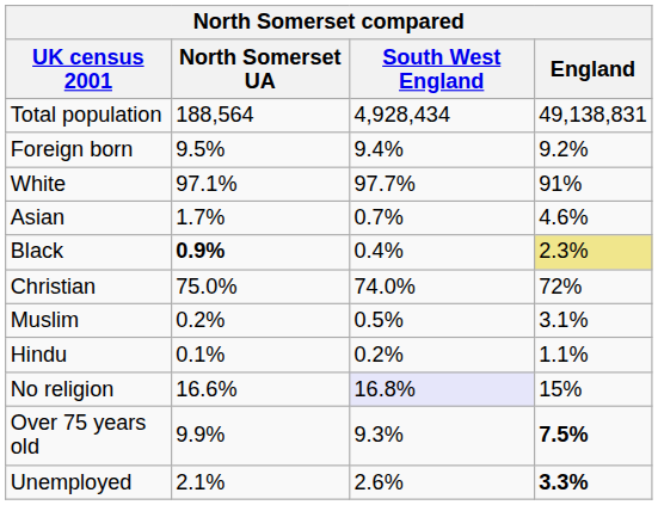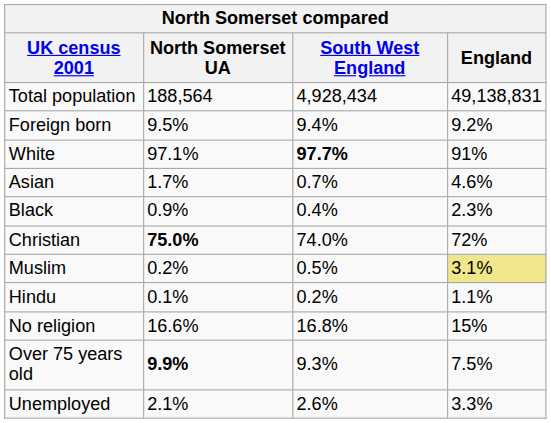White | South West England: normal -> bold
Black | North Somerset UA: bold -> normal
Black | England: khaki background -> no background
Christian | North Somerset UA: normal -> bold
Muslim | England: no background -> khaki background
No religion | South West England: lavender background -> no background
Over 75 years old | North Somerset UA: normal -> bold
Over 75 years old | England: bold -> normal
Unemployed | England: bold -> normal
